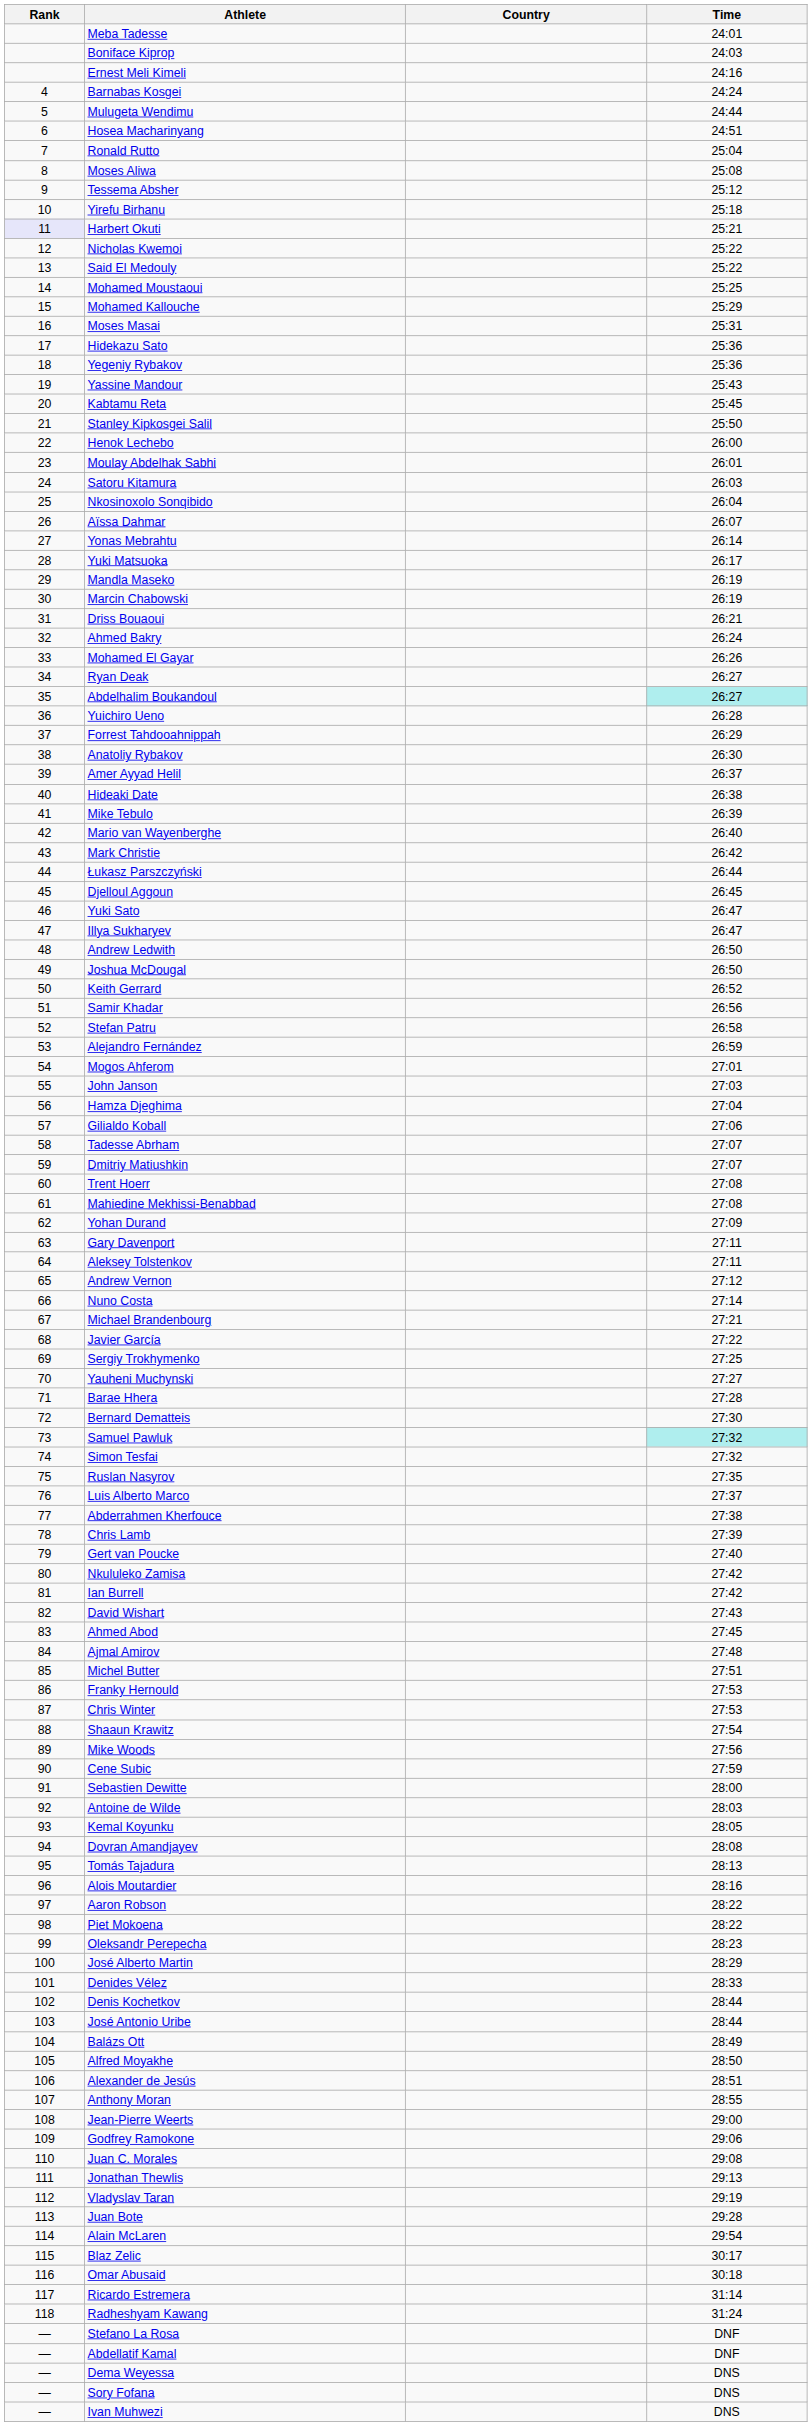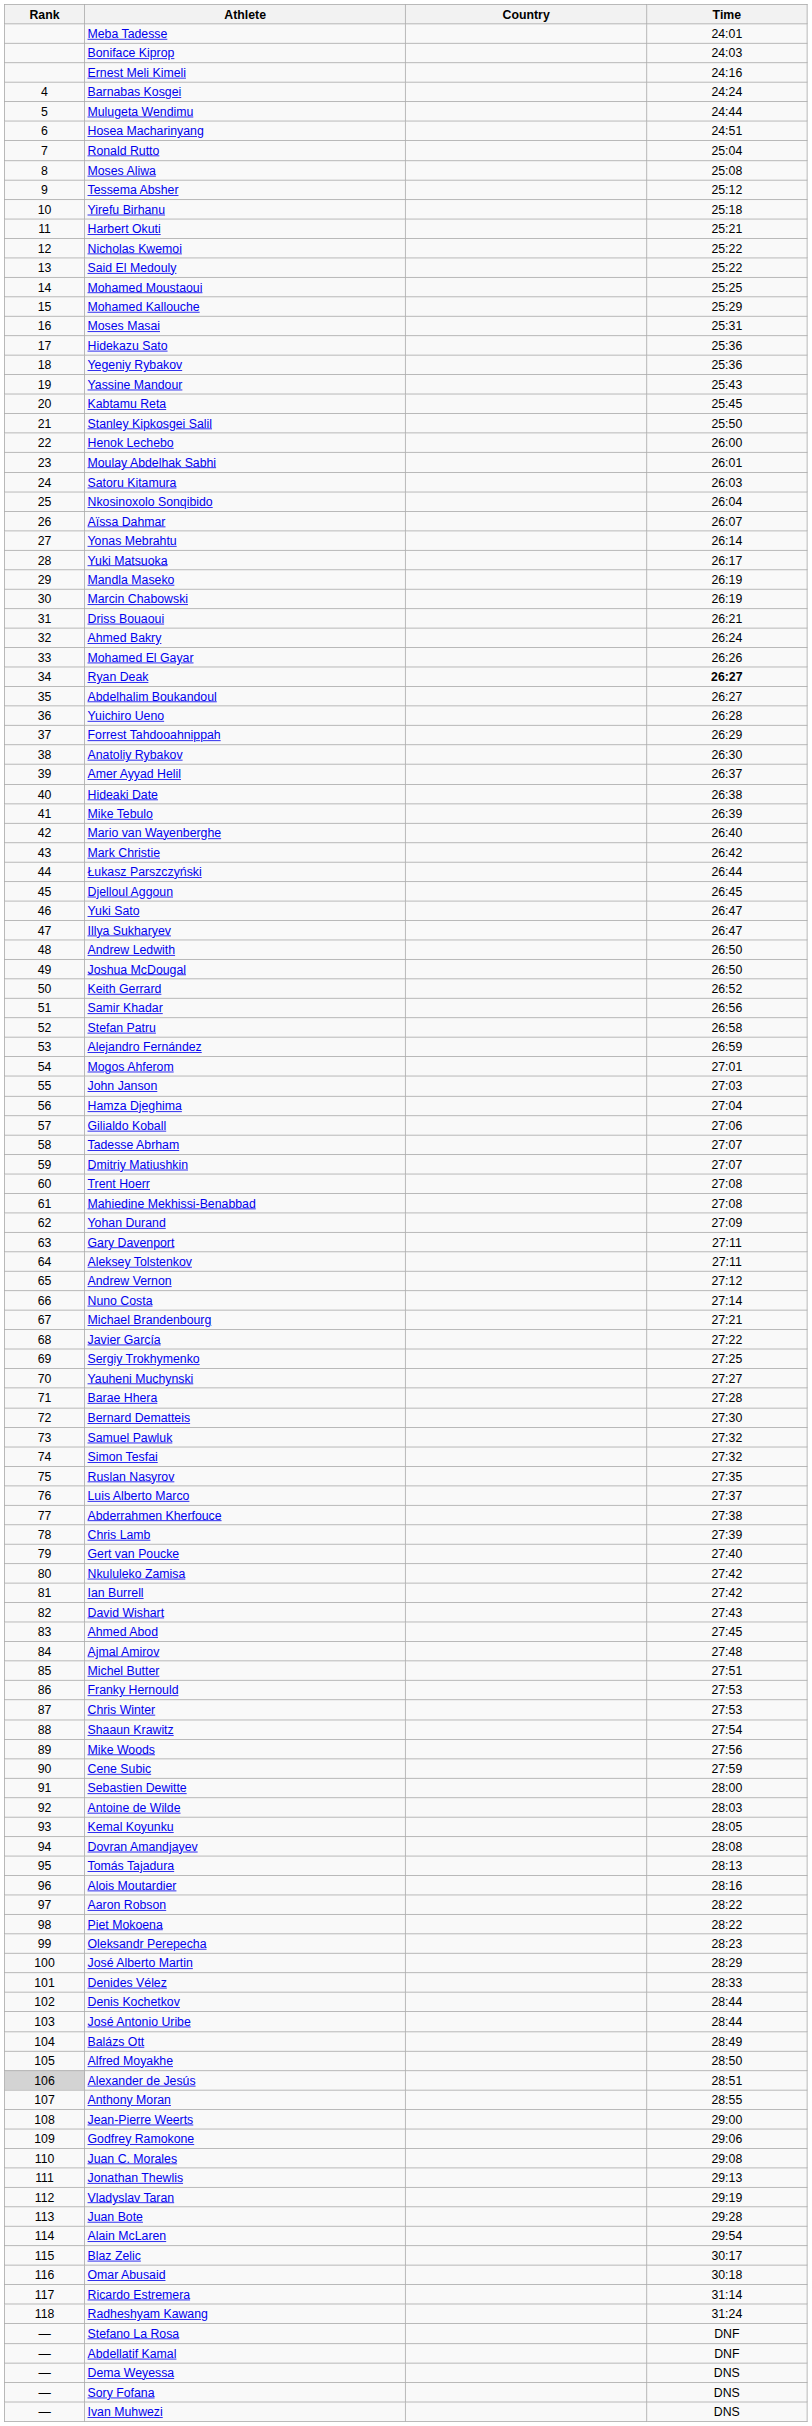Harbert Okuti | Rank: lavender background -> no background
Ryan Deak | Time: normal -> bold
Abdelhalim Boukandoul | Time: paleturquoise background -> no background
Samuel Pawluk | Time: paleturquoise background -> no background
Alexander de Jesús | Rank: no background -> lightgrey background
